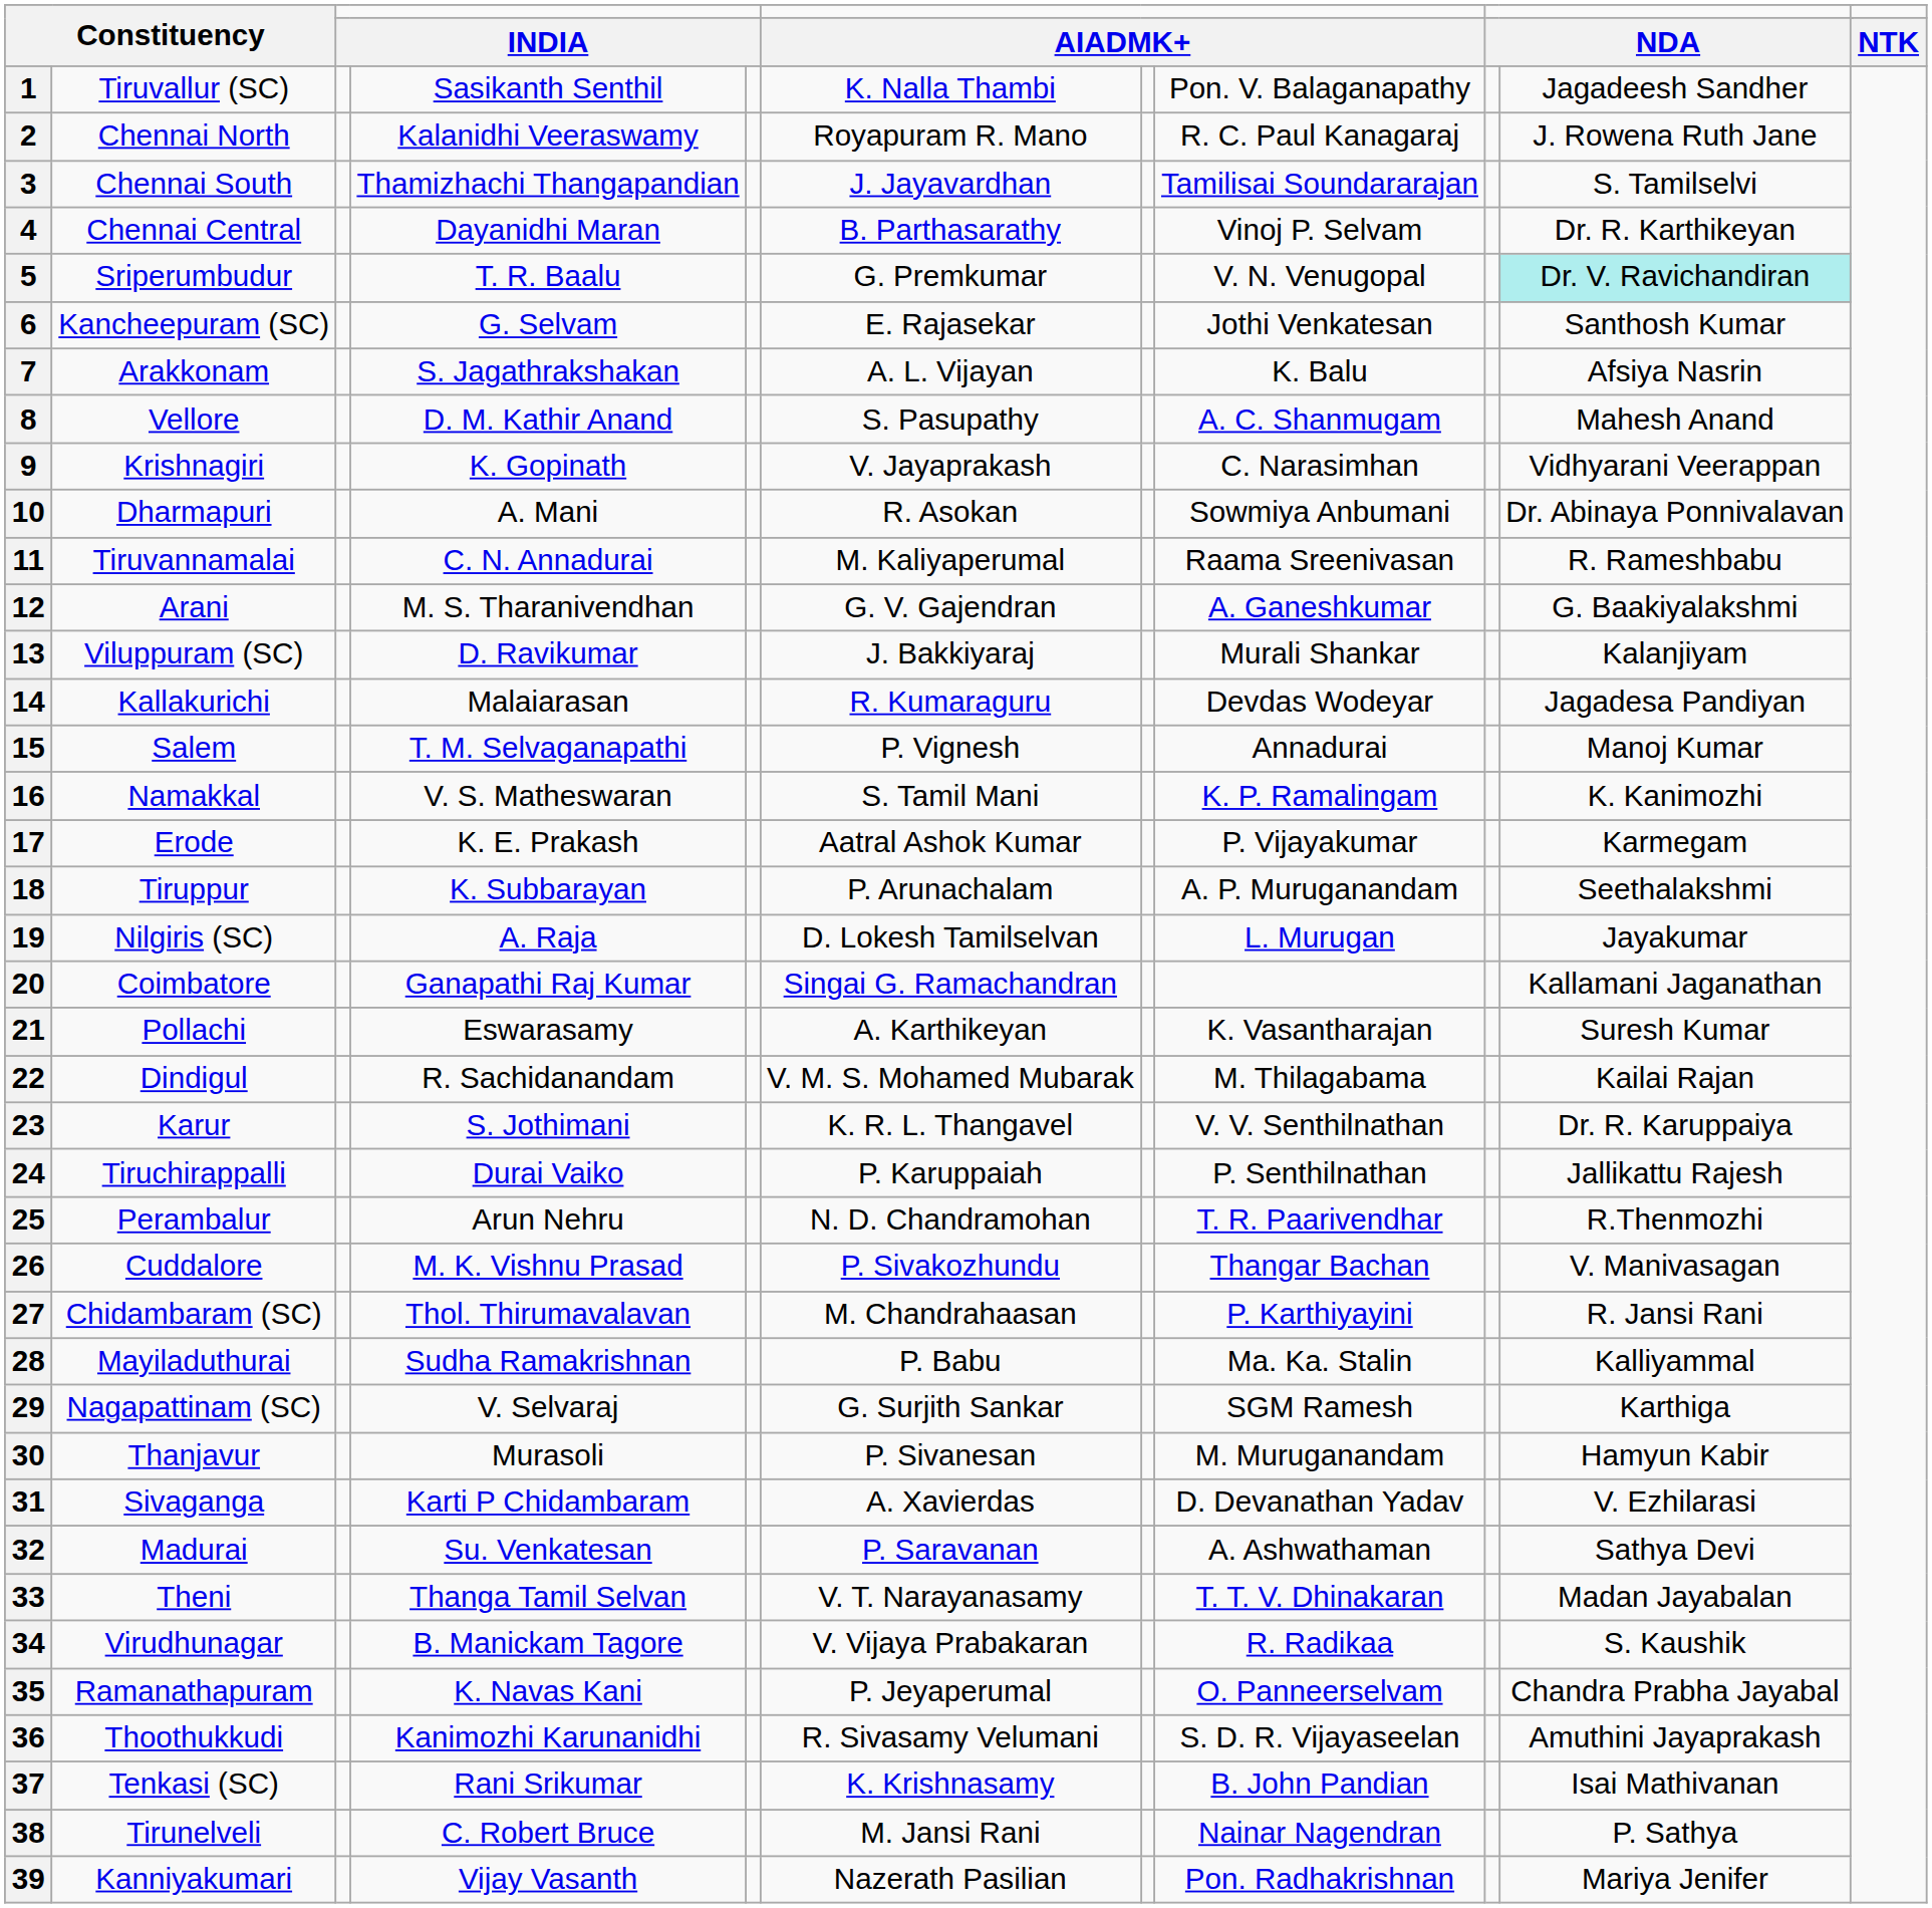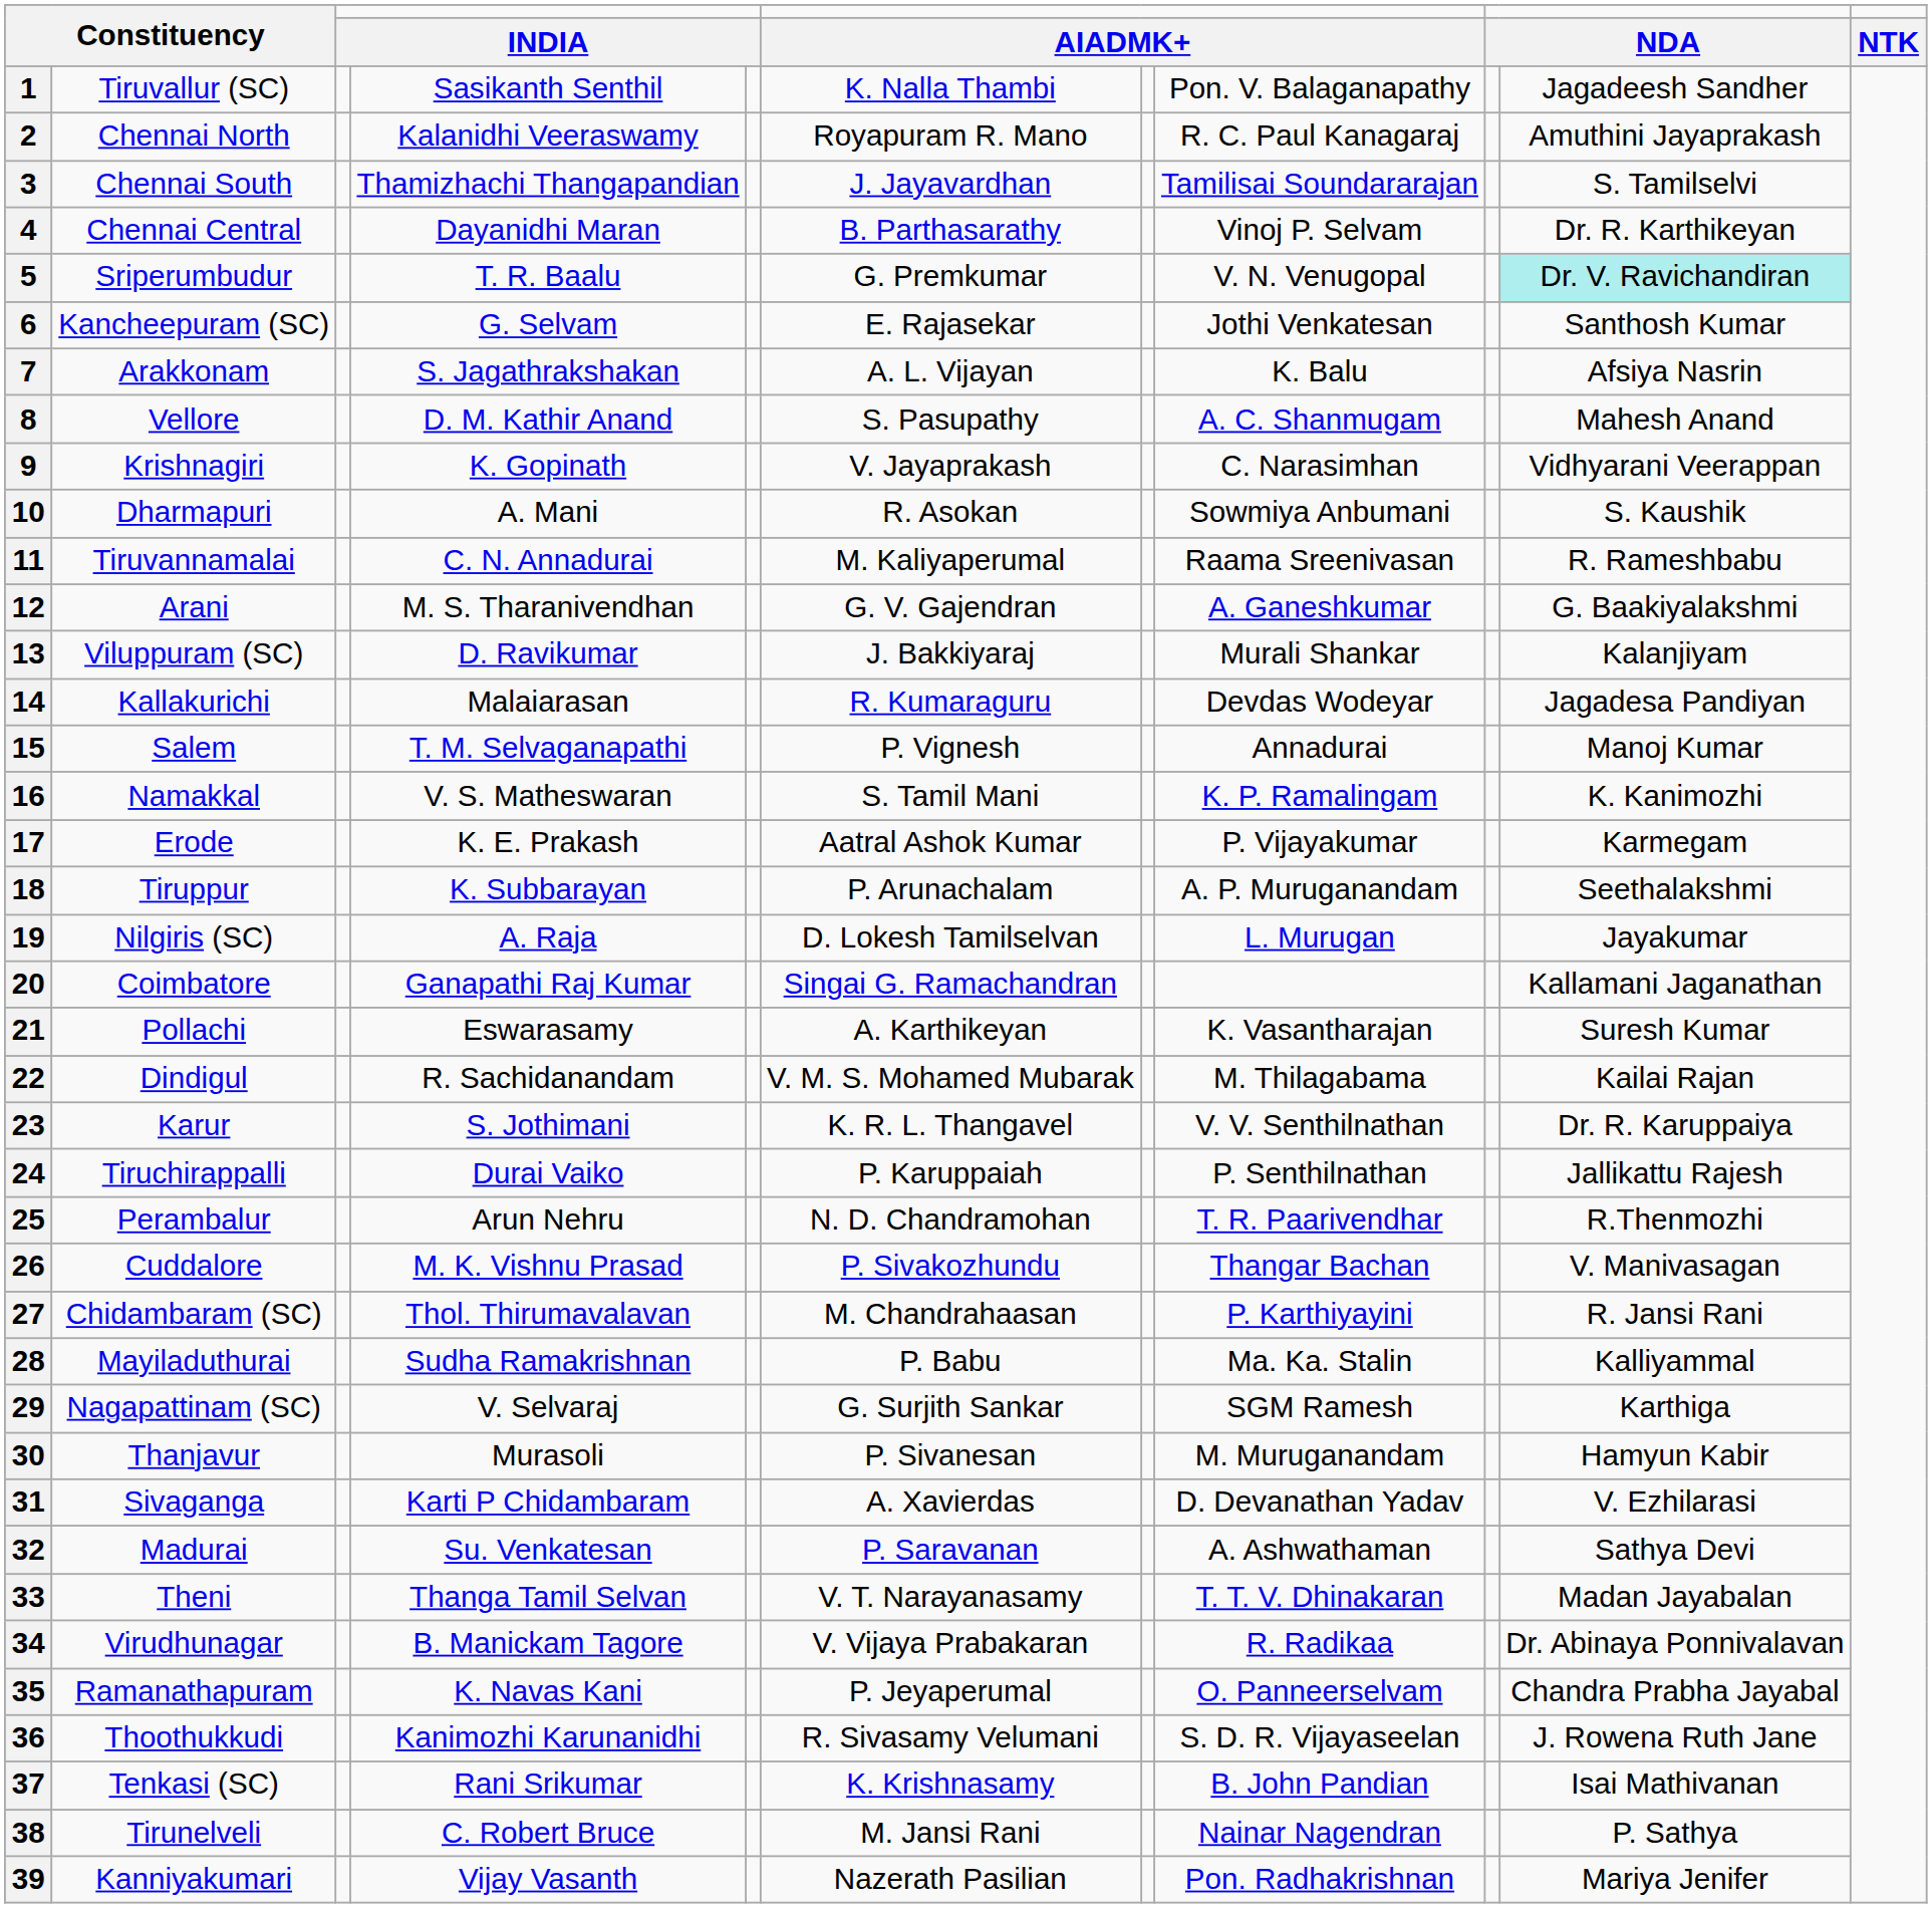2 | column 10: J. Rowena Ruth Jane -> Amuthini Jayaprakash
10 | column 10: Dr. Abinaya Ponnivalavan -> S. Kaushik
34 | column 10: S. Kaushik -> Dr. Abinaya Ponnivalavan
36 | column 10: Amuthini Jayaprakash -> J. Rowena Ruth Jane
